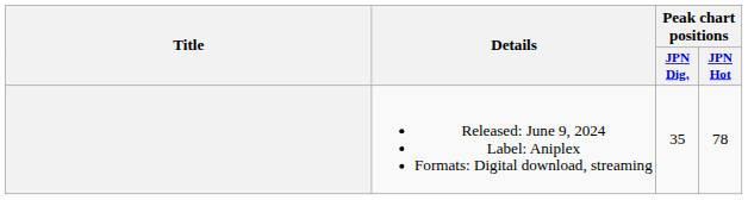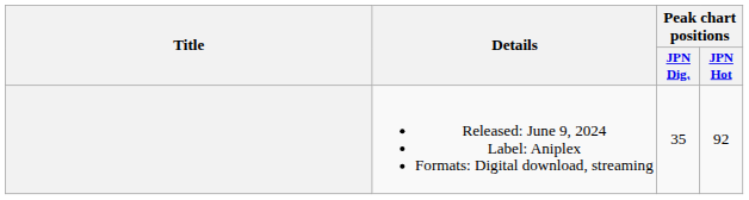row 3 | Peak chart positions / JPN Hot: 78 -> 92
